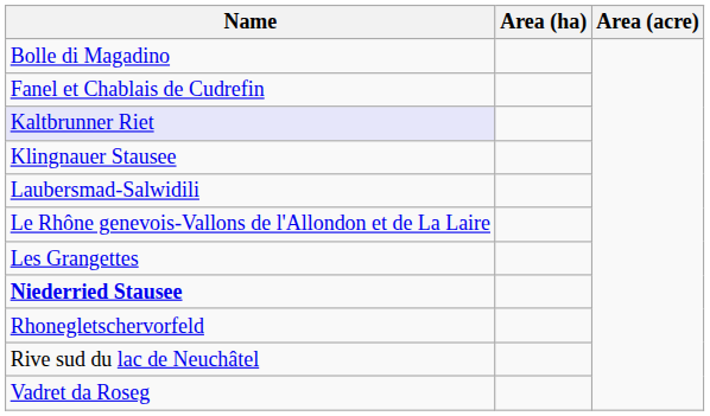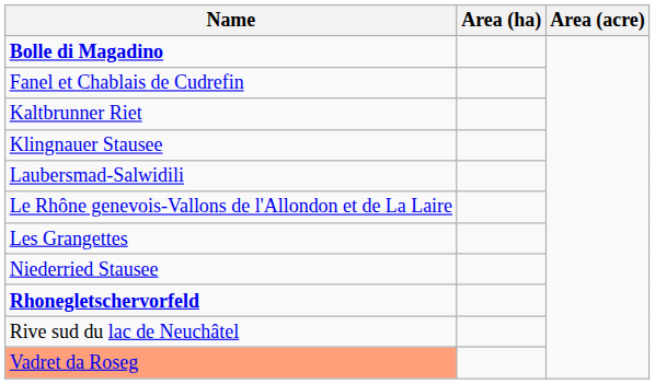Bolle di Magadino | Name: normal -> bold
Kaltbrunner Riet | Name: lavender background -> no background
Niederried Stausee | Name: bold -> normal
Rhonegletschervorfeld | Name: normal -> bold
Vadret da Roseg | Name: no background -> lightsalmon background
